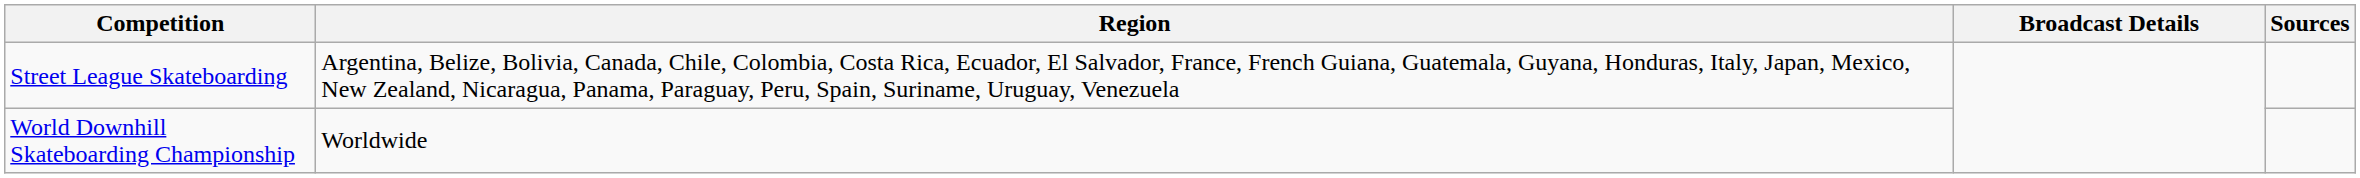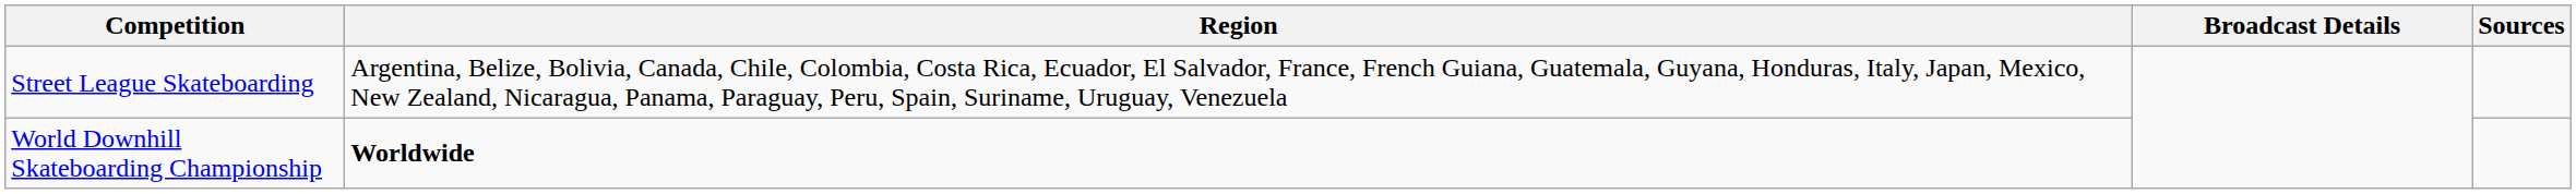World Downhill Skateboarding Championship | Region: normal -> bold
